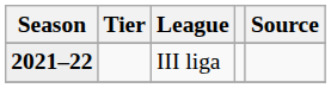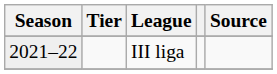III liga | Season: bold -> normal
